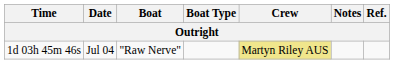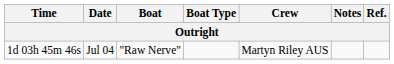1d 03h 45m 46s | Crew: khaki background -> no background
